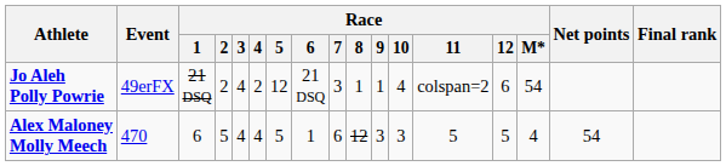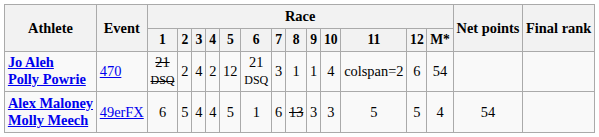Jo Aleh Polly Powrie | Event: 49erFX -> 470
Alex Maloney Molly Meech | Event: 470 -> 49erFX
Alex Maloney Molly Meech | Race / 8: 12 -> 13
